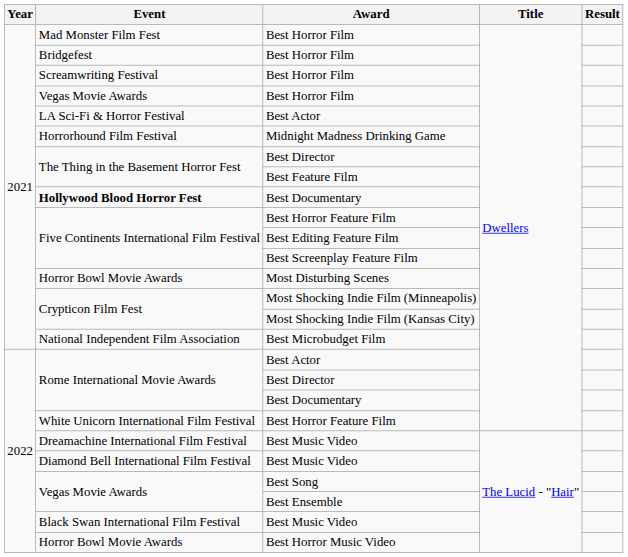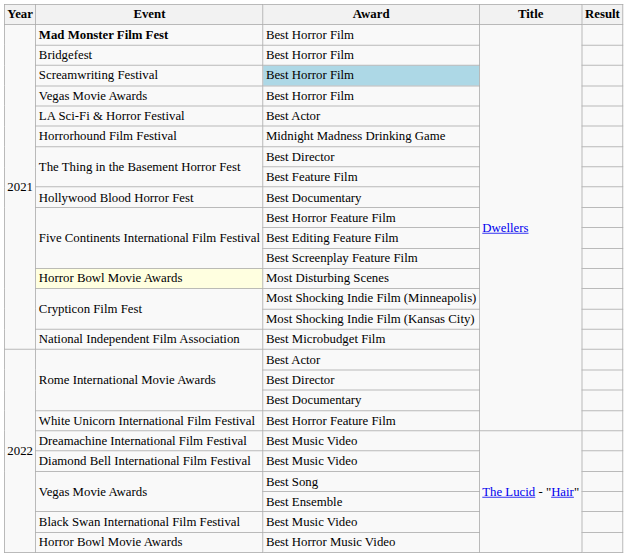Mad Monster Film Fest | Event: normal -> bold
Screamwriting Festival | Award: no background -> lightblue background
Hollywood Blood Horror Fest | Event: bold -> normal
Horror Bowl Movie Awards / Most Disturbing Scenes | Event: no background -> lightyellow background
